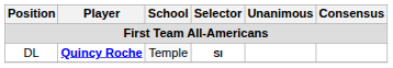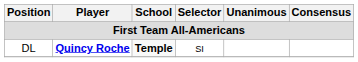DL | School: normal -> bold
DL | Selector: bold -> normal
